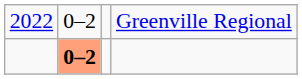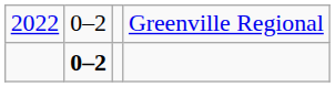row 2 | column 2: lightsalmon background -> no background
